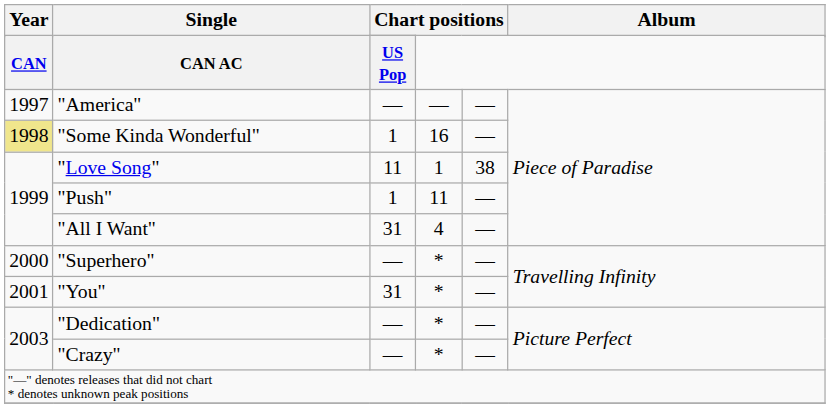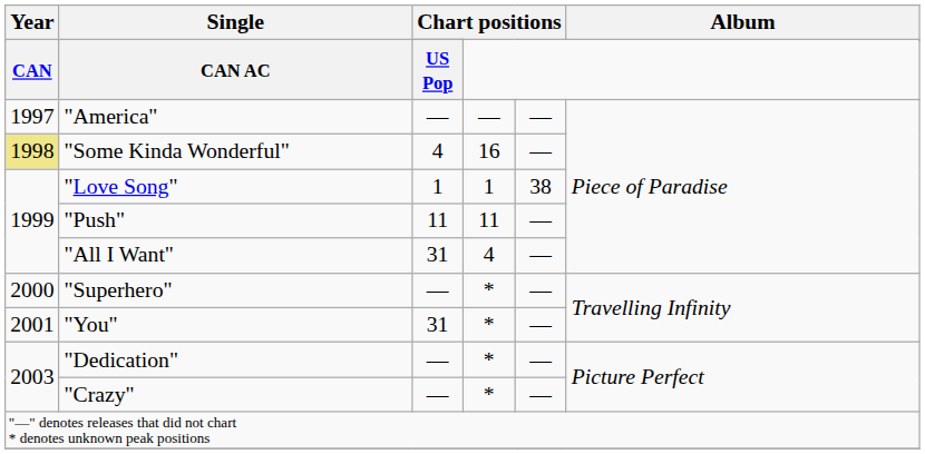"Some Kinda Wonderful" | column 3: 1 -> 4
"Love Song" | column 3: 11 -> 1
"Push" | column 3: 1 -> 11
